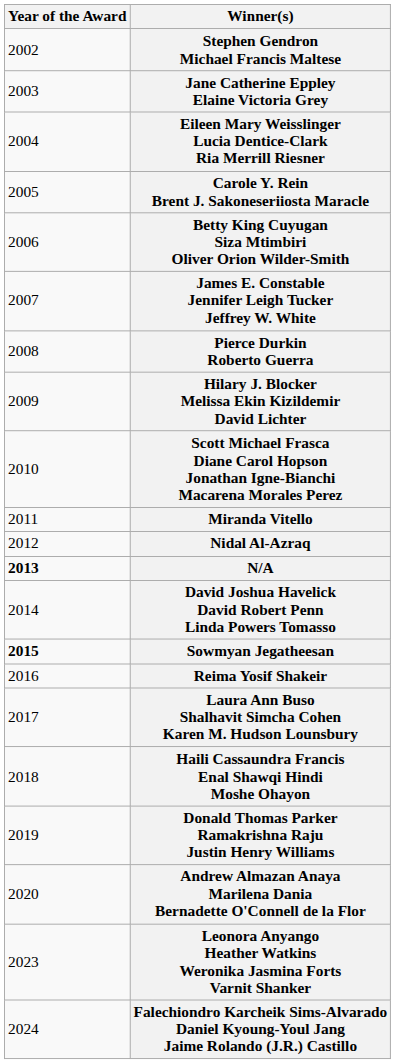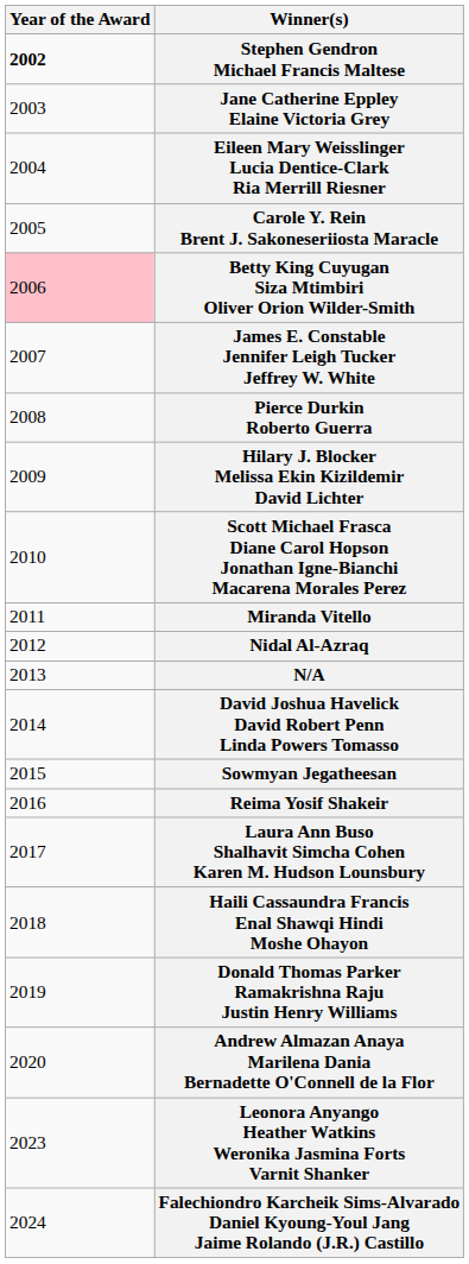Stephen Gendron Michael Francis Maltese | Year of the Award: normal -> bold
Betty King Cuyugan Siza Mtimbiri Oliver Orion Wilder-Smith | Year of the Award: no background -> pink background
N/A | Year of the Award: bold -> normal
Sowmyan Jegatheesan | Year of the Award: bold -> normal
